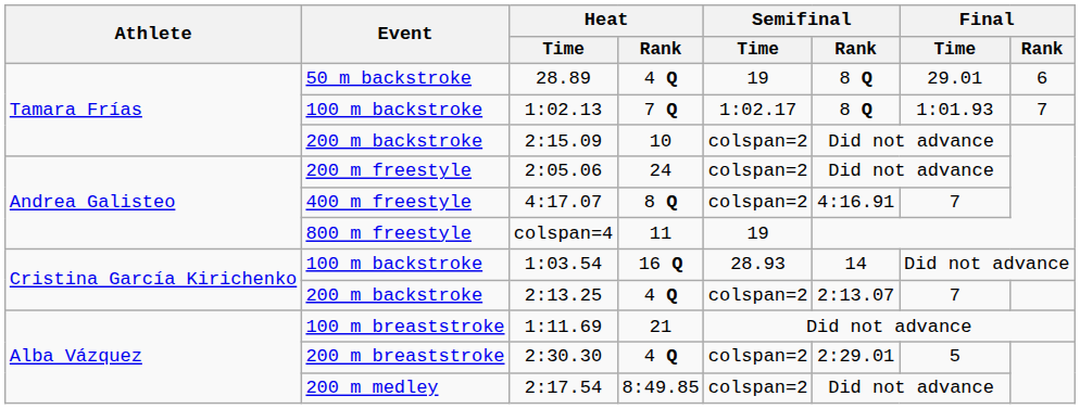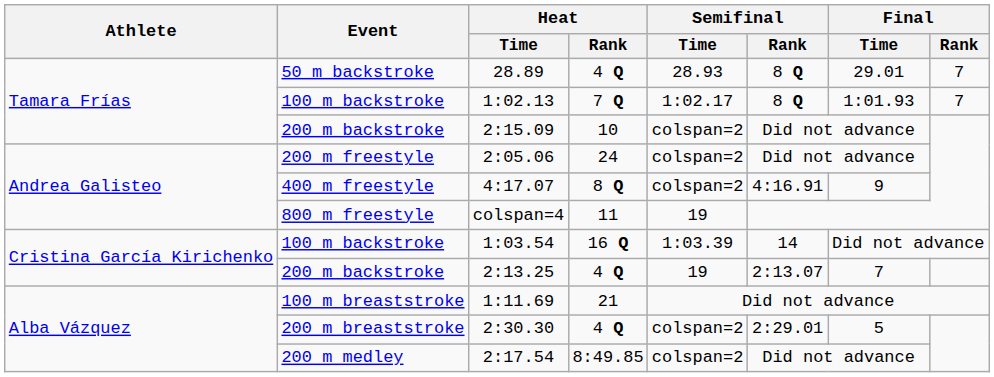28.89 | Semifinal / Time: 19 -> 28.93
28.89 | Final / Rank: 6 -> 7
4:17.07 | Final / Time: 7 -> 9
1:03.54 | Semifinal / Time: 28.93 -> 1:03.39
2:13.25 | Semifinal / Time: colspan=2 -> 19
